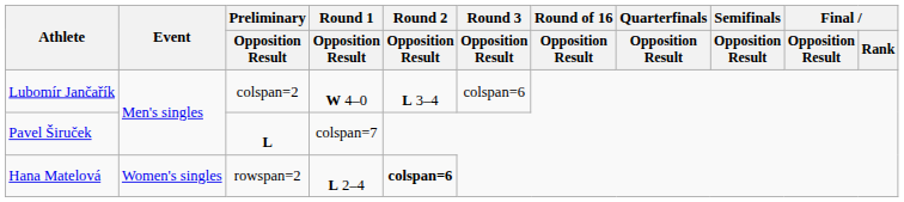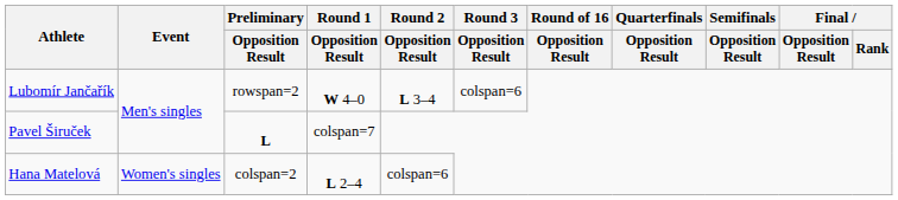Lubomír Jančařík | Preliminary / Opposition Result: colspan=2 -> rowspan=2
Hana Matelová | Preliminary / Opposition Result: rowspan=2 -> colspan=2
Hana Matelová | Round 2 / Opposition Result: bold -> normal
